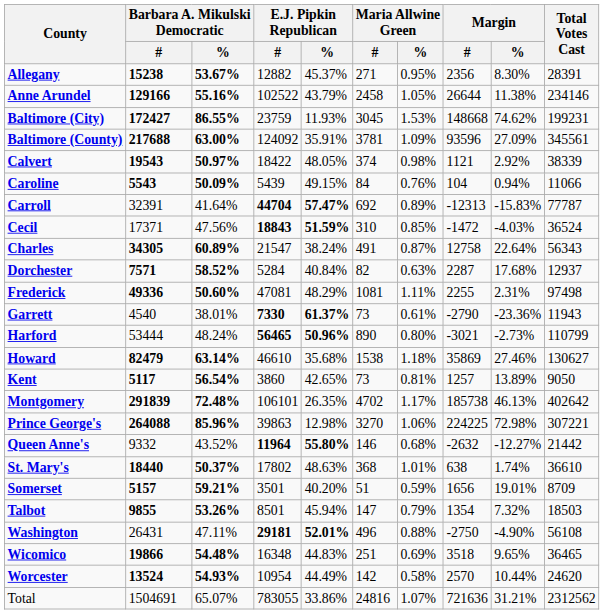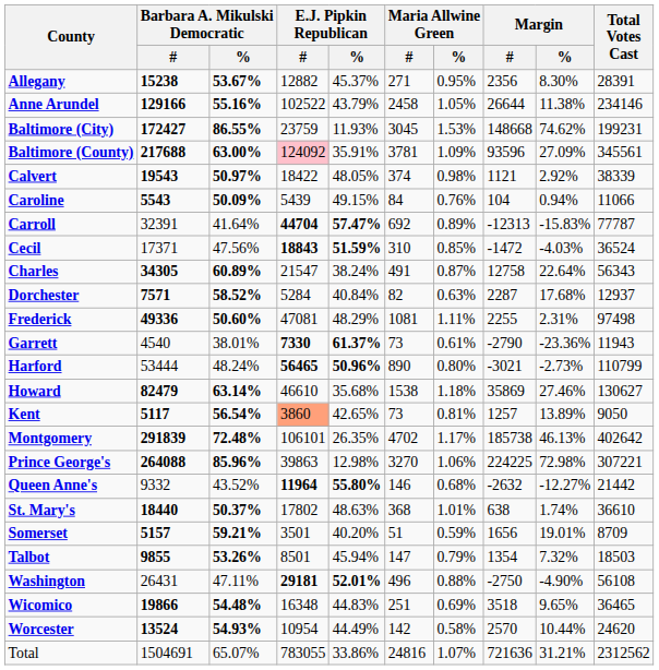Baltimore (County) | E.J. Pipkin Republican / #: no background -> pink background
Kent | E.J. Pipkin Republican / #: no background -> lightsalmon background
